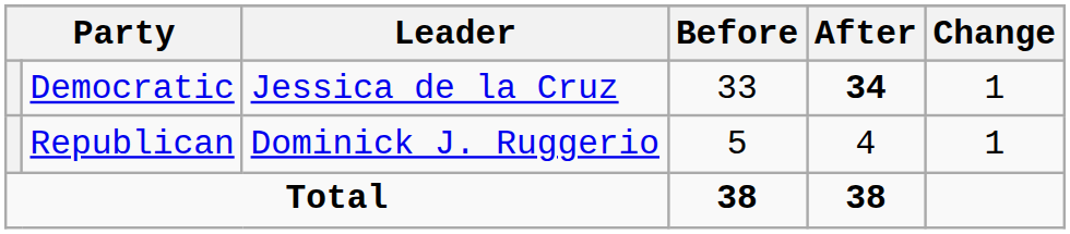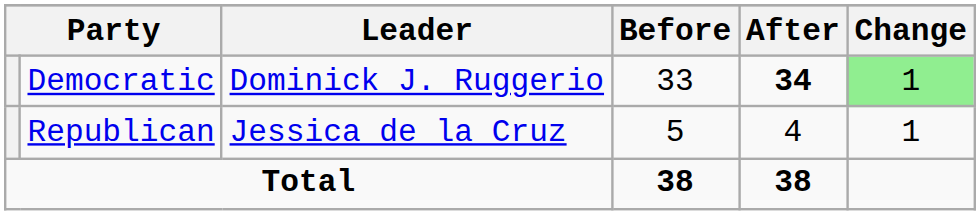Democratic | Leader: Jessica de la Cruz -> Dominick J. Ruggerio
Democratic | Change: no background -> lightgreen background
Republican | Leader: Dominick J. Ruggerio -> Jessica de la Cruz
